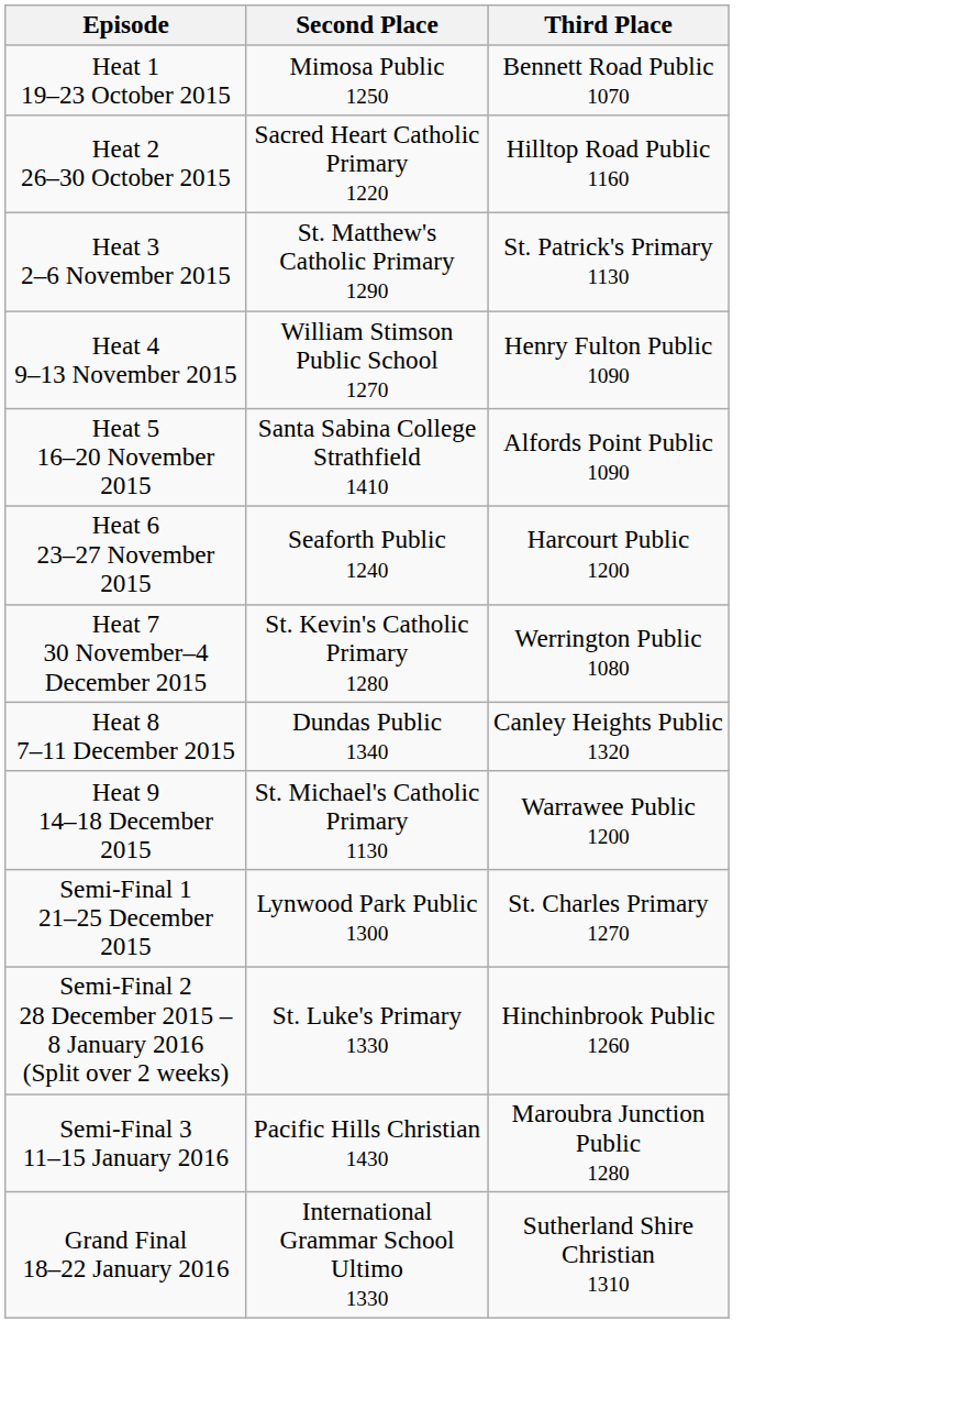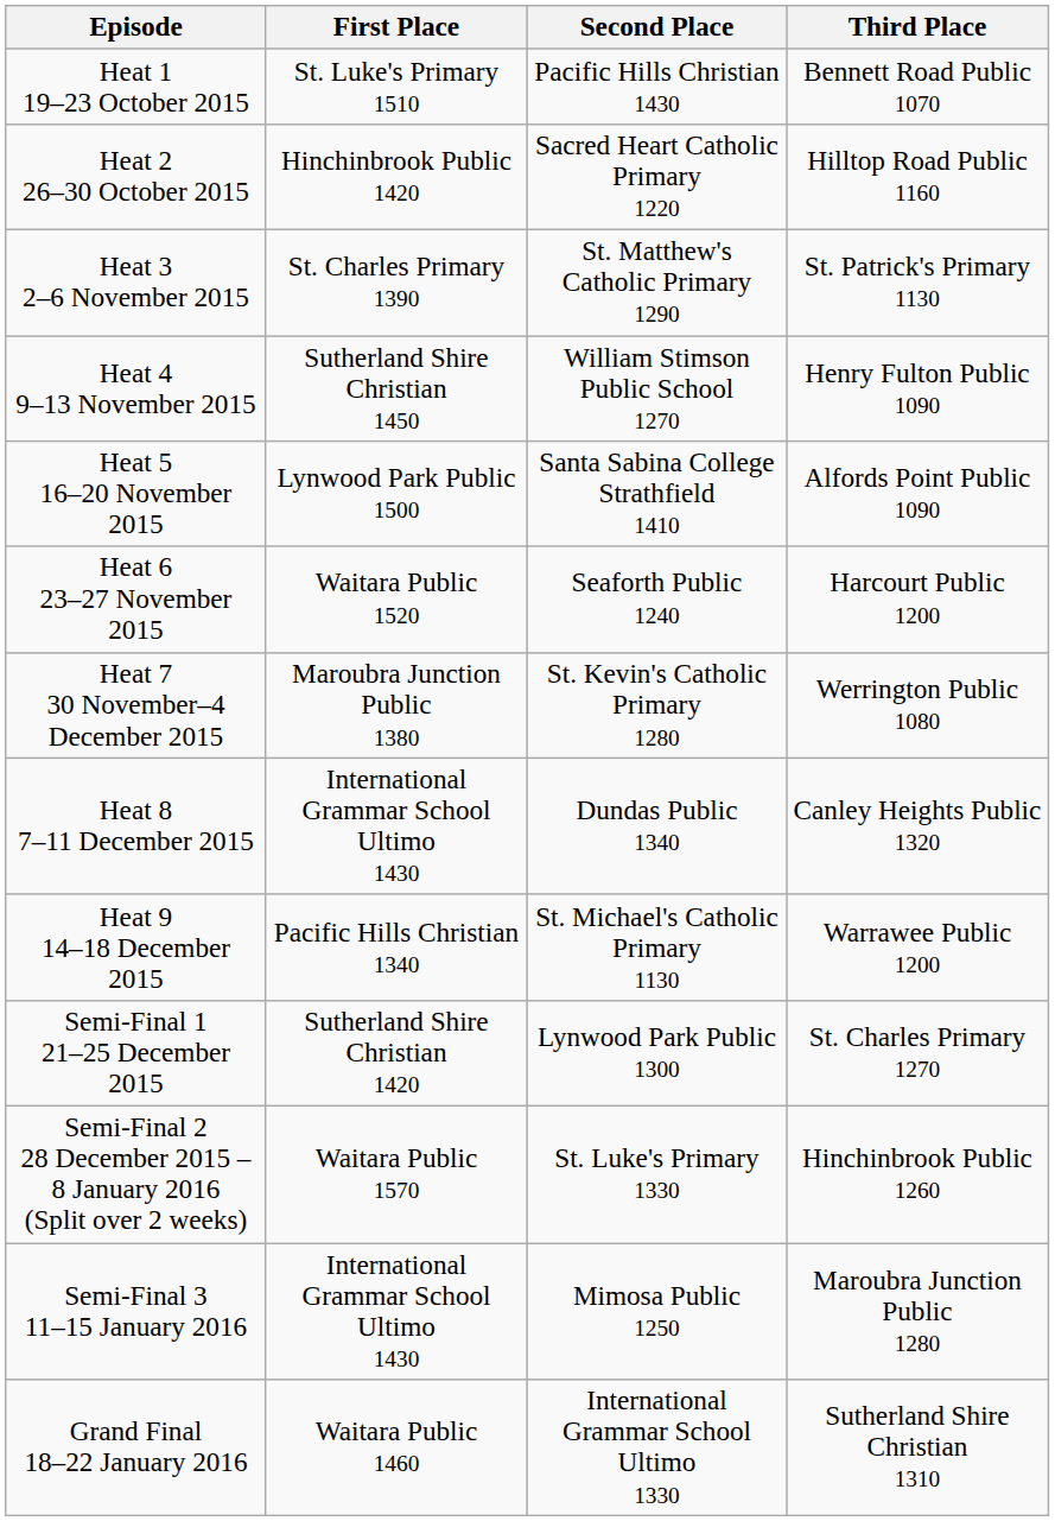+ column: First Place | St. Luke's Primary 1510 | Hinchinbrook Public 1420 | St. Charles Primary 1390 | Sutherland Shire Christian 1450 | Lynwood Park Public 1500 | Waitara Public 1520 | Maroubra Junction Public 1380 | International Grammar School Ultimo 1430 | Pacific Hills Christian 1340 | Sutherland Shire Christian 1420 | Waitara Public 1570 | International Grammar School Ultimo 1430 | Waitara Public 1460
Heat 1 19–23 October 2015 | Second Place: Mimosa Public 1250 -> Pacific Hills Christian 1430
Semi-Final 3 11–15 January 2016 | Second Place: Pacific Hills Christian 1430 -> Mimosa Public 1250
